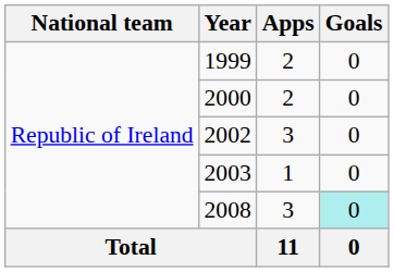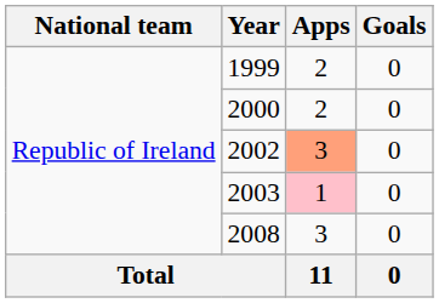2002 | Apps: no background -> lightsalmon background
2003 | Apps: no background -> pink background
2008 | Goals: paleturquoise background -> no background
